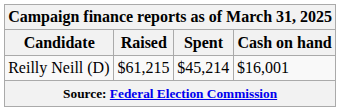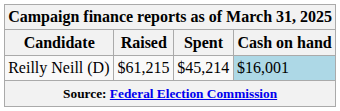Reilly Neill (D) | Cash on hand: no background -> lightblue background
